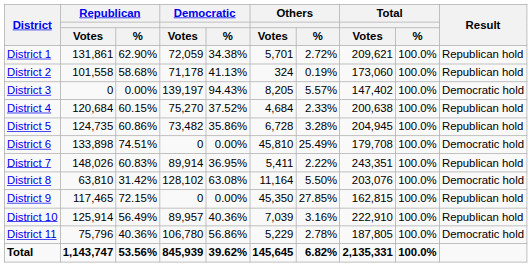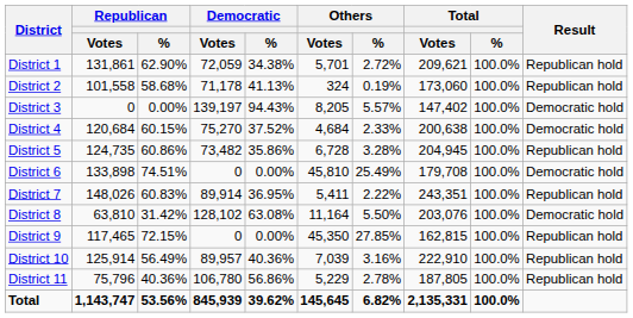District 4 | Result: Republican hold -> Democratic hold
District 11 | Result: Democratic hold -> Republican hold
